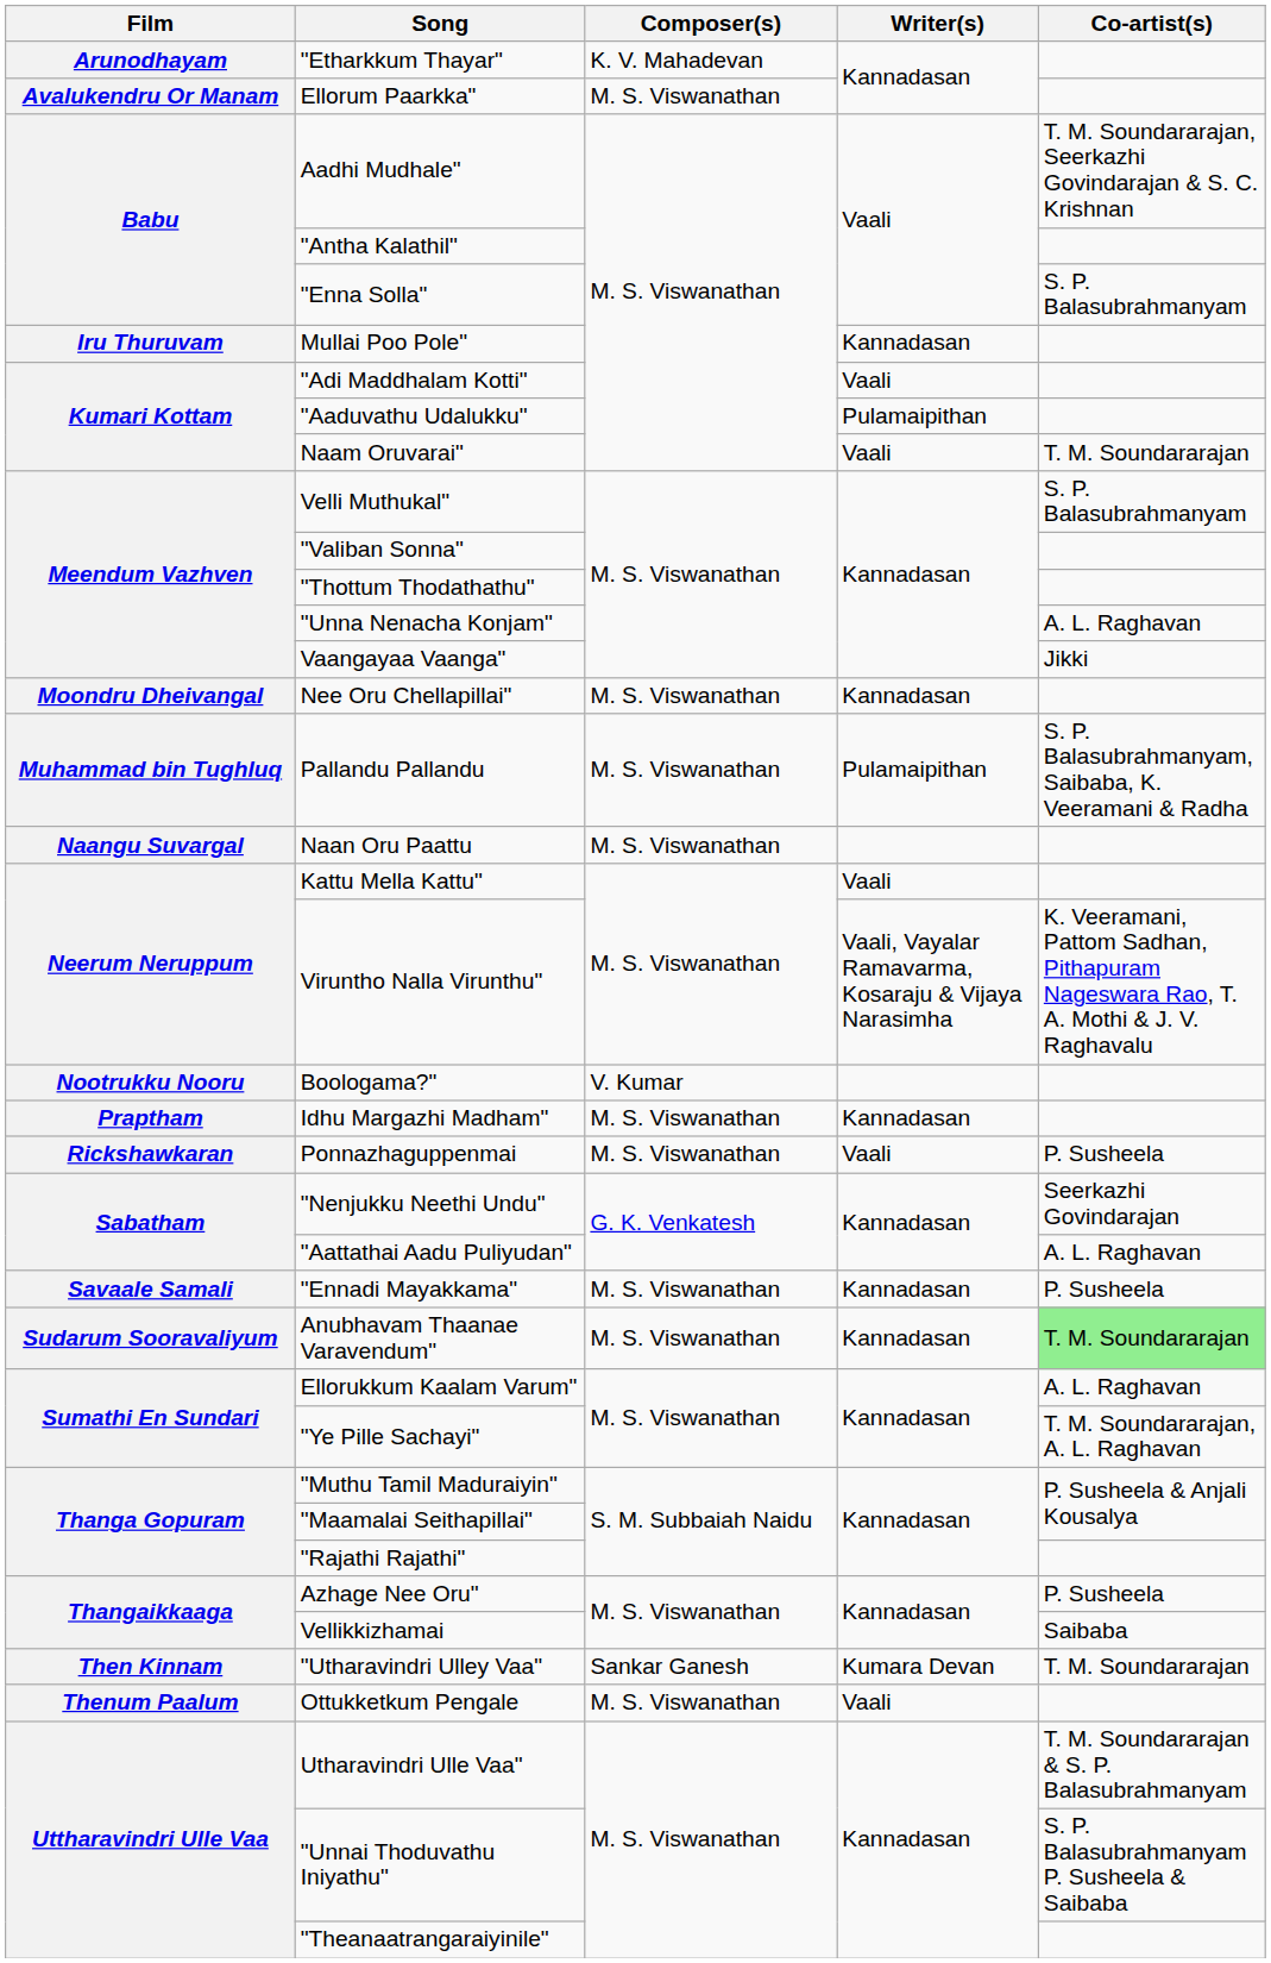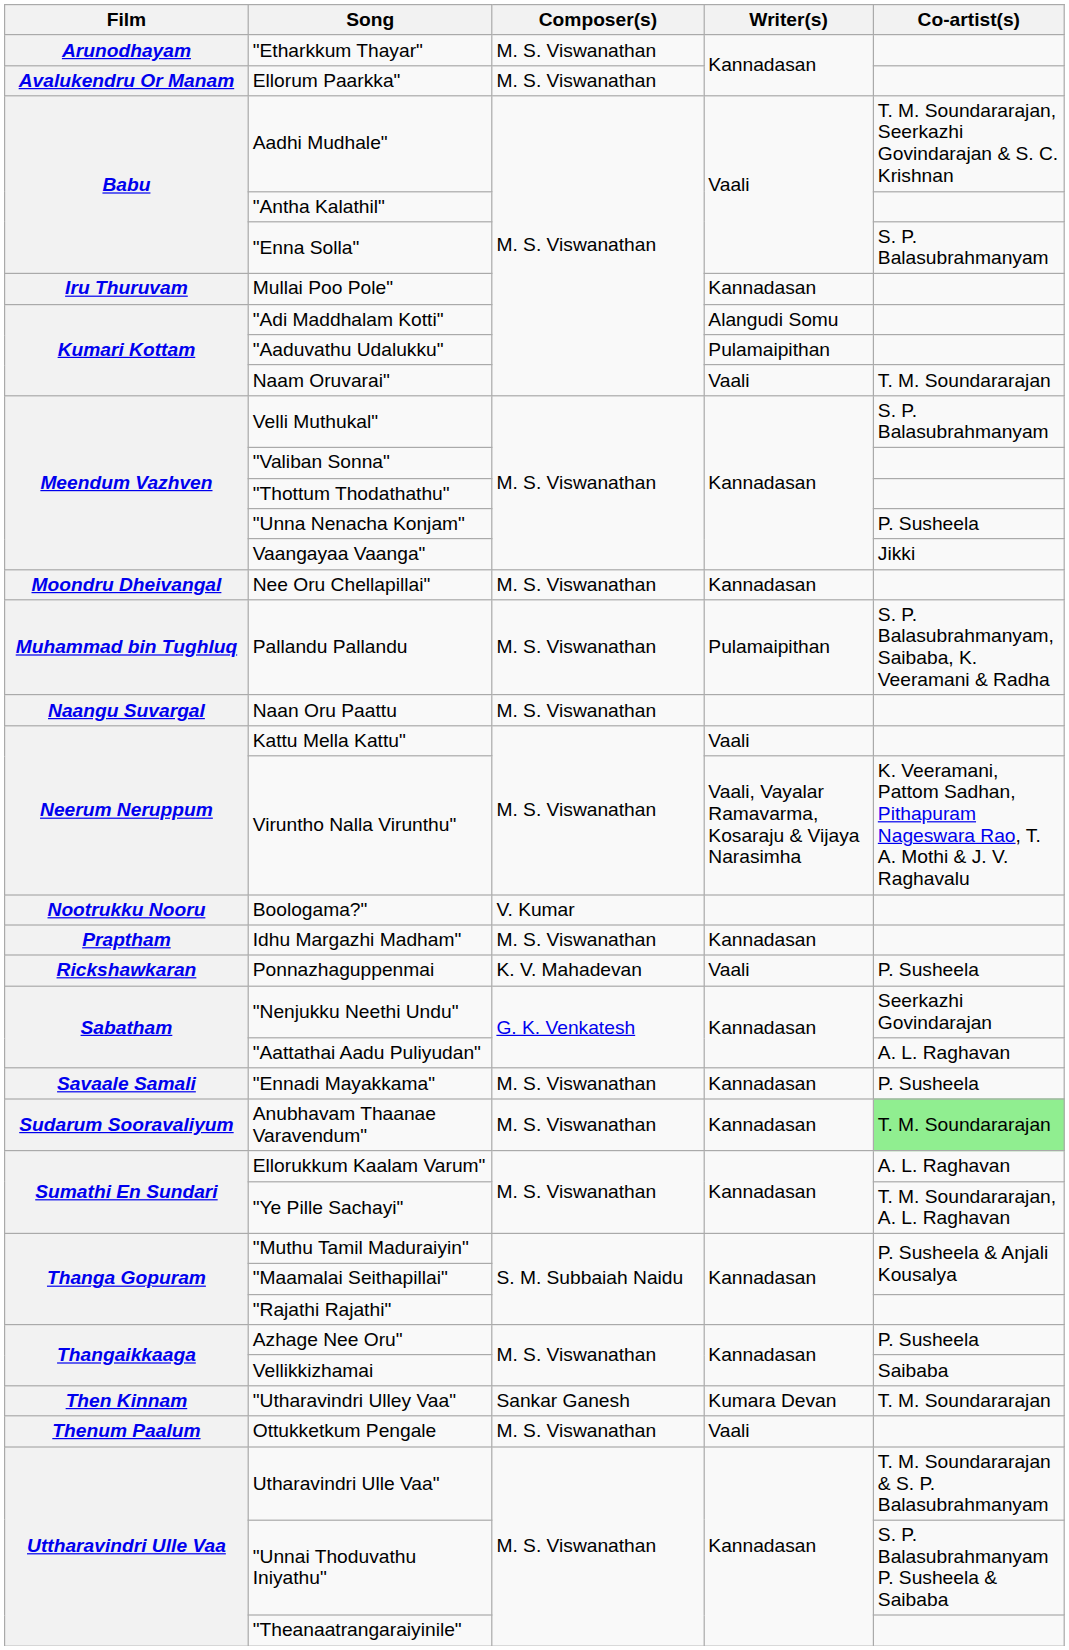"Etharkkum Thayar" | Composer(s): K. V. Mahadevan -> M. S. Viswanathan
"Adi Maddhalam Kotti" | Writer(s): Vaali -> Alangudi Somu
"Unna Nenacha Konjam" | Co-artist(s): A. L. Raghavan -> P. Susheela
Ponnazhaguppenmai | Composer(s): M. S. Viswanathan -> K. V. Mahadevan
